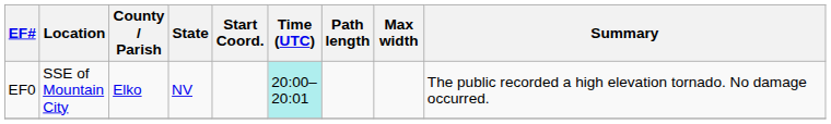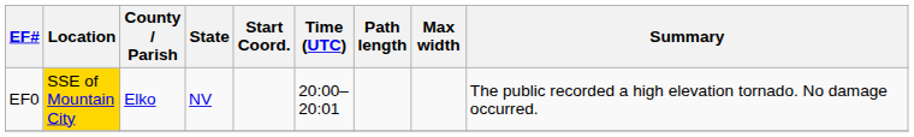EF0 | Location: no background -> gold background
EF0 | Time (UTC): paleturquoise background -> no background
